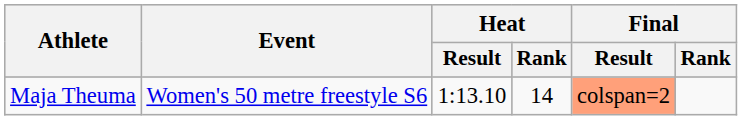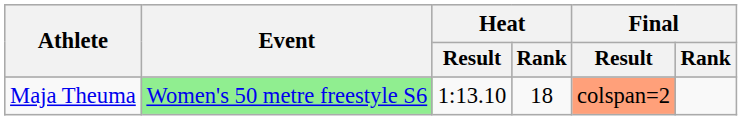Maja Theuma | Event: no background -> lightgreen background
Maja Theuma | Heat / Rank: 14 -> 18
